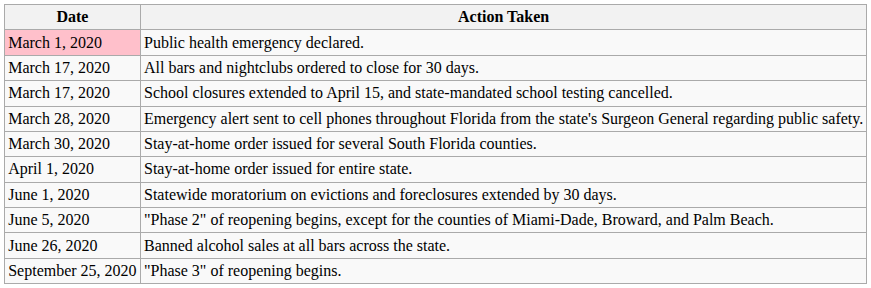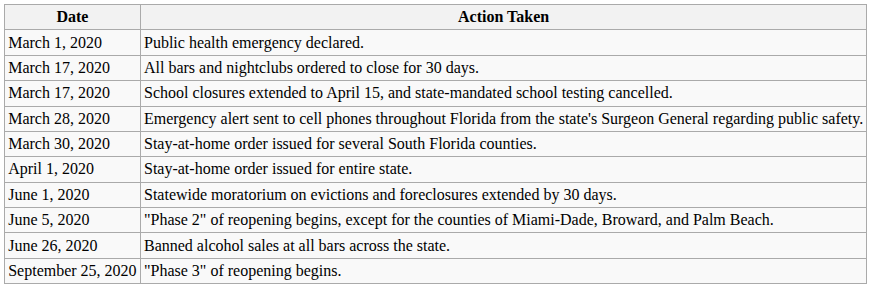Public health emergency declared. | Date: pink background -> no background
